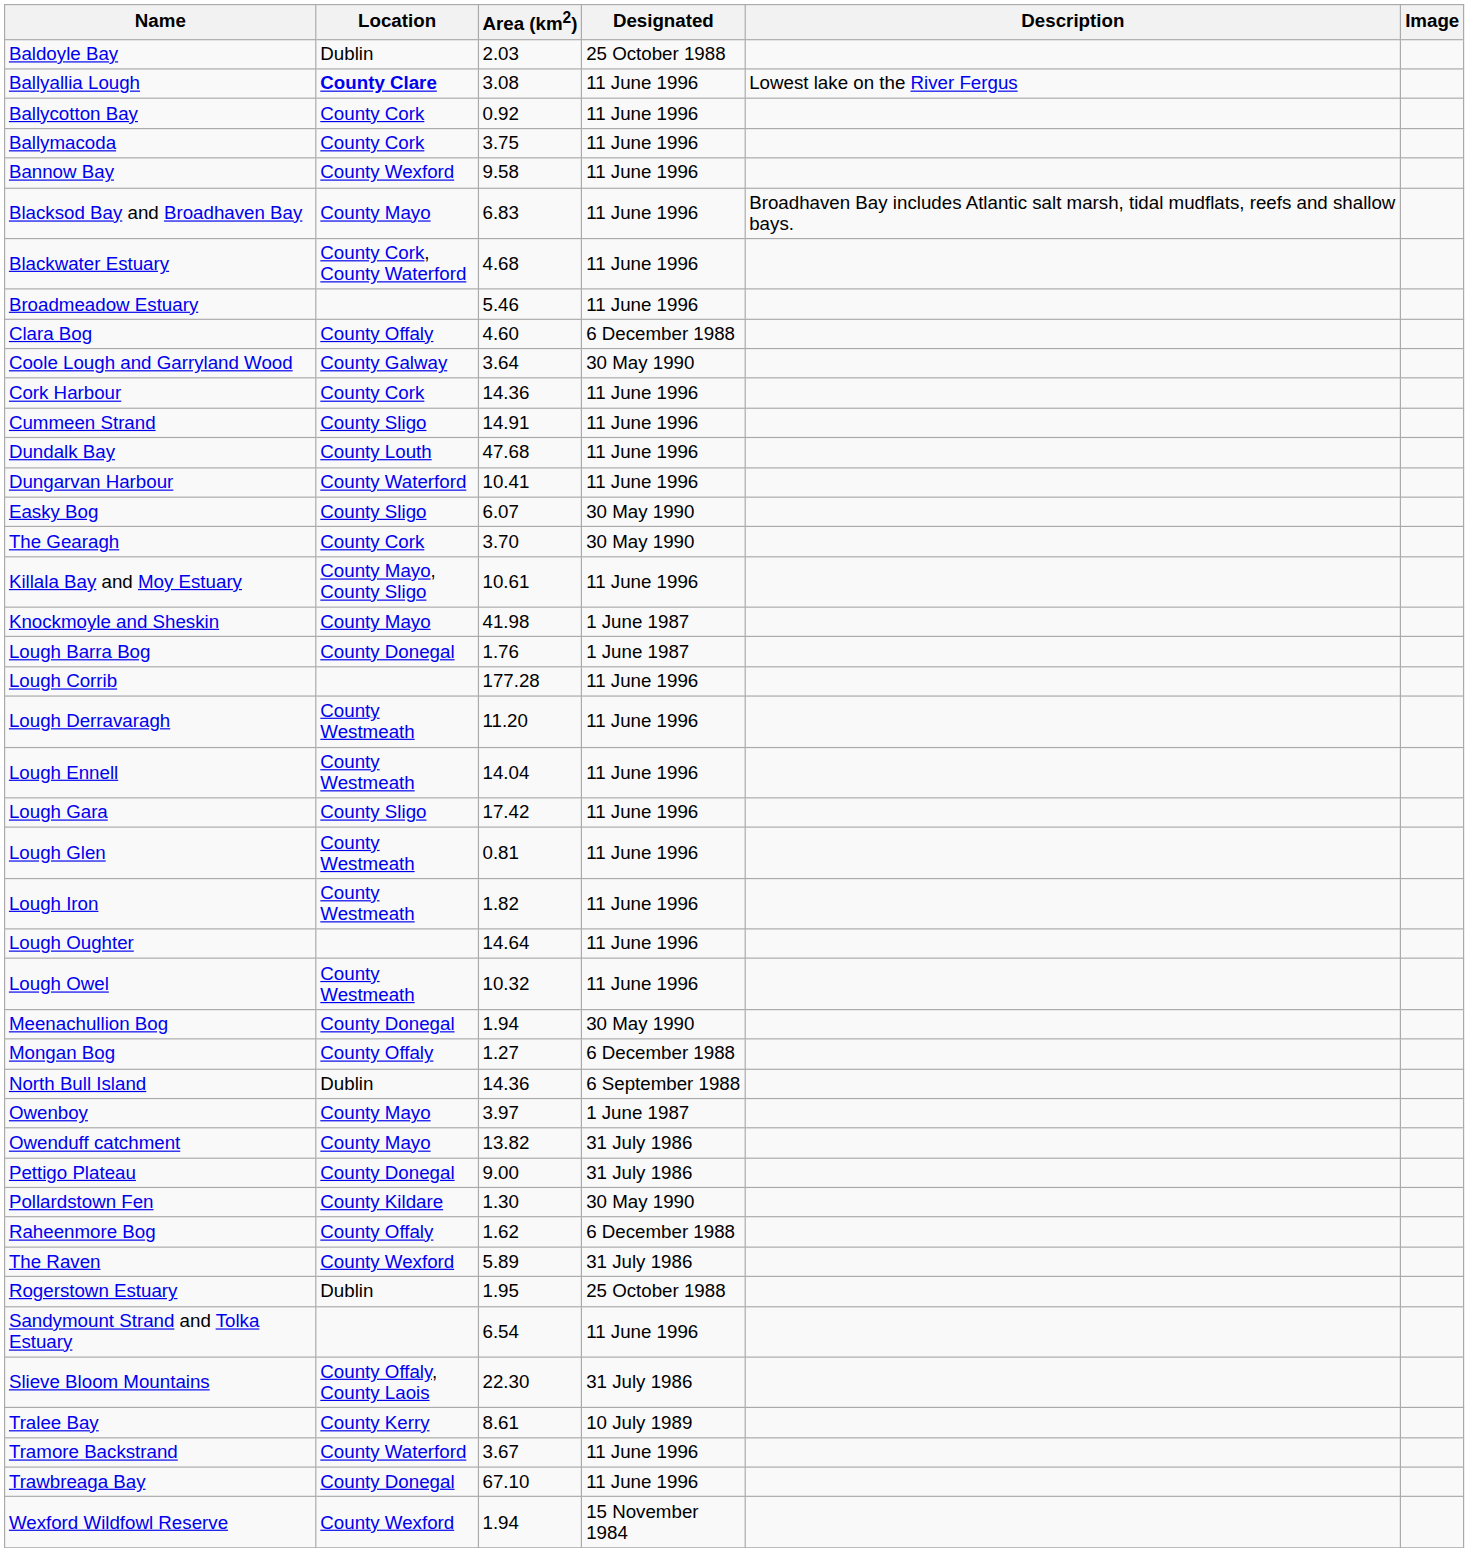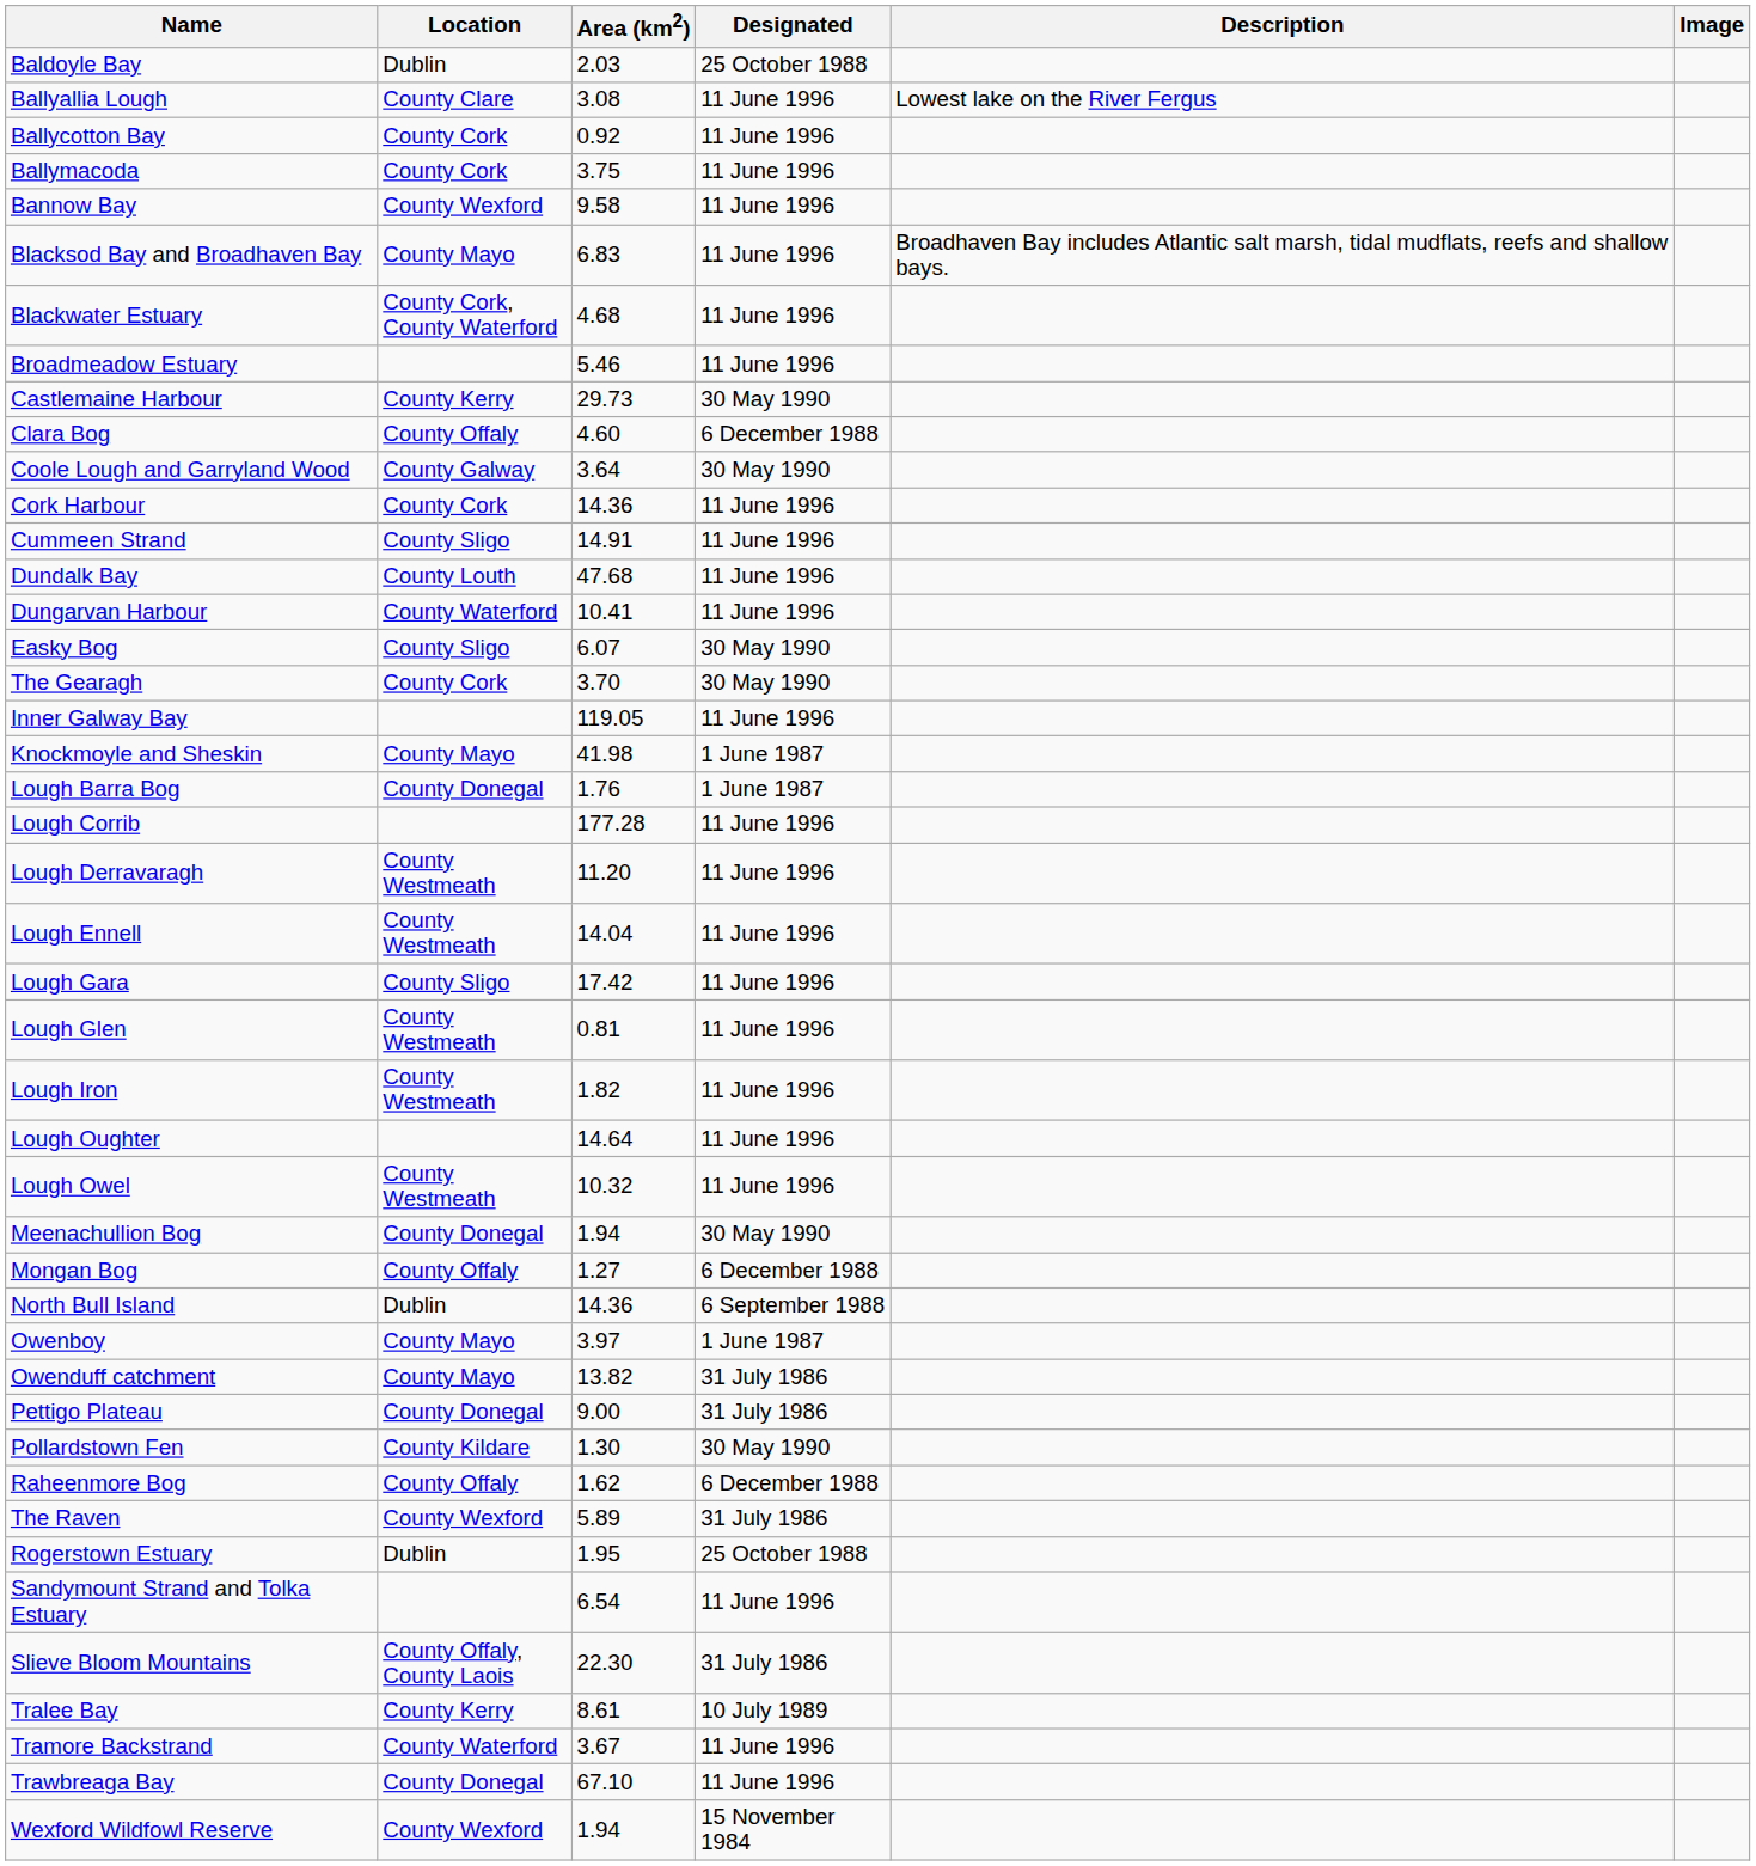Ballyallia Lough | Location: bold -> normal
+ row: Castlemaine Harbour | County Kerry | 29.73 | 30 May 1990
+ row: Inner Galway Bay | 119.05 | 11 June 1996
- row: Killala Bay and Moy Estuary | County Mayo, County Sligo | 10.61 | 11 June 1996
